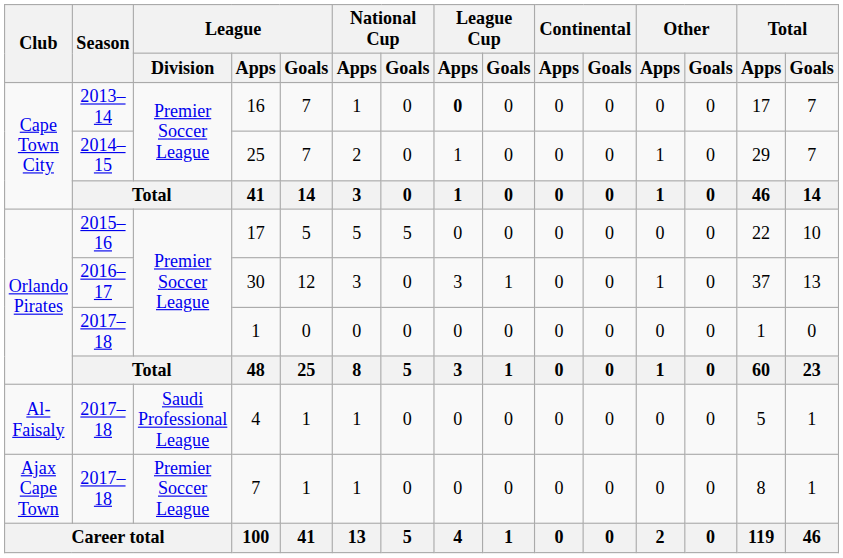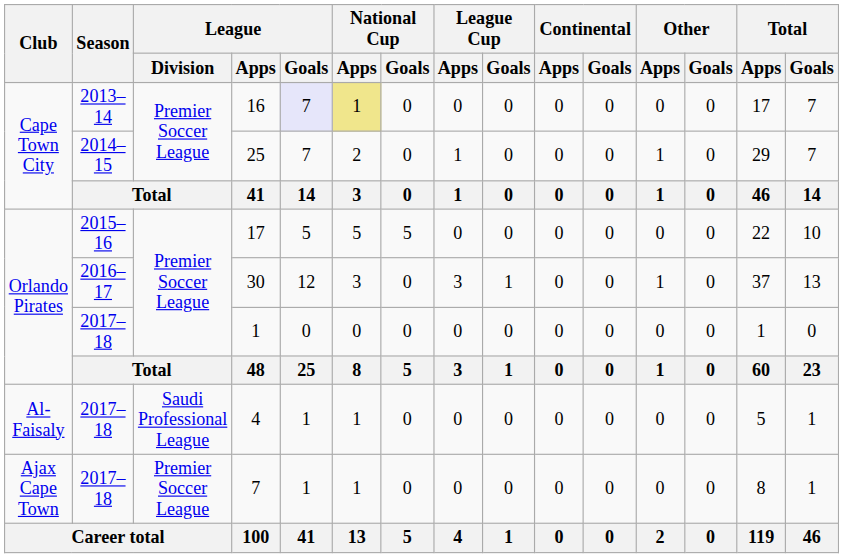16 | League / Goals: no background -> lavender background
16 | National Cup / Apps: no background -> khaki background
16 | League Cup / Apps: bold -> normal
